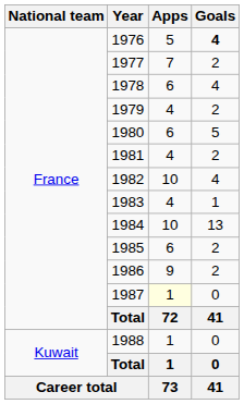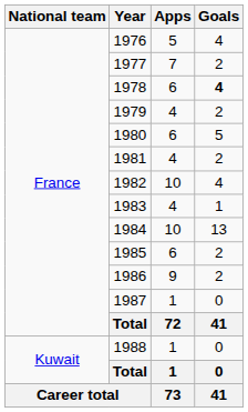1976 | Goals: bold -> normal
1978 | Goals: normal -> bold
1987 | Apps: lightyellow background -> no background
